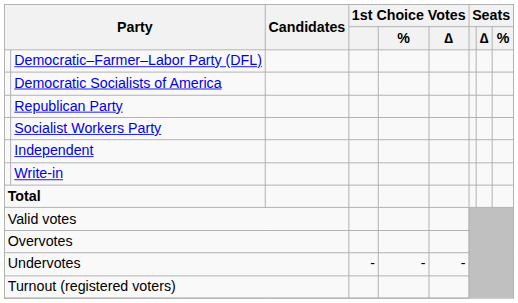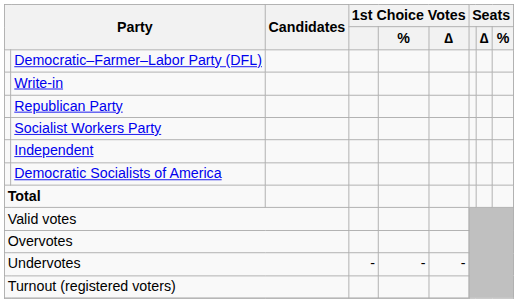rows swapped: Democratic Socialists of America <-> Write-in
